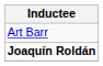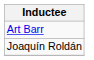row 3 | column 1: bold -> normal
